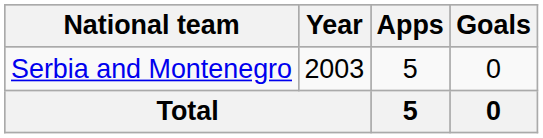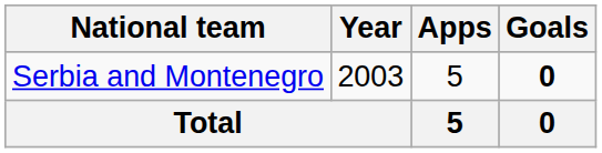Serbia and Montenegro | Goals: normal -> bold
